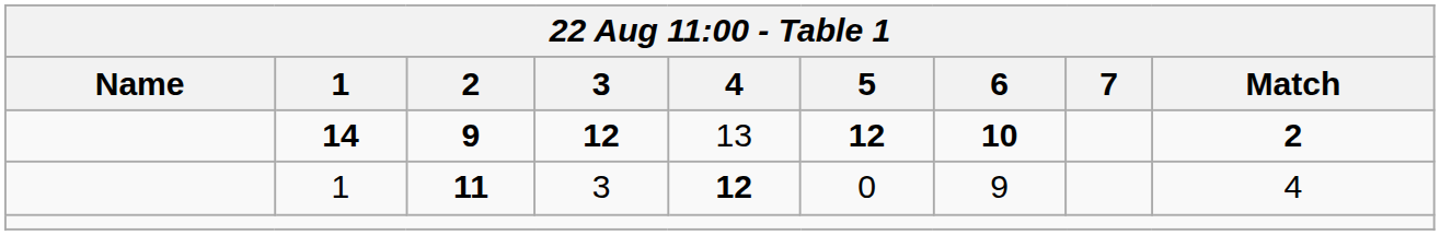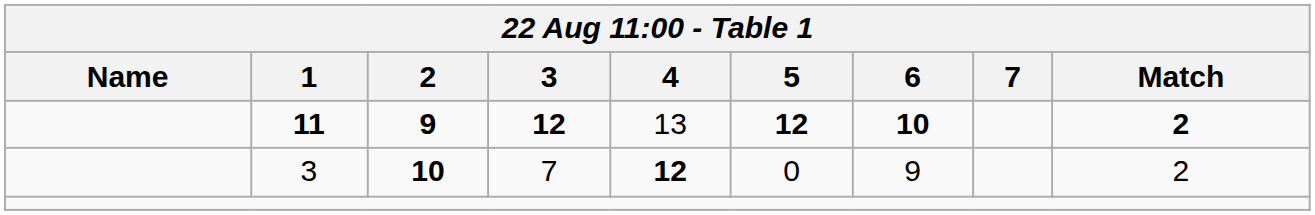row 3 | 1: 14 -> 11
row 4 | 1: 1 -> 3
row 4 | 2: 11 -> 10
row 4 | 3: 3 -> 7
row 4 | Match: 4 -> 2
